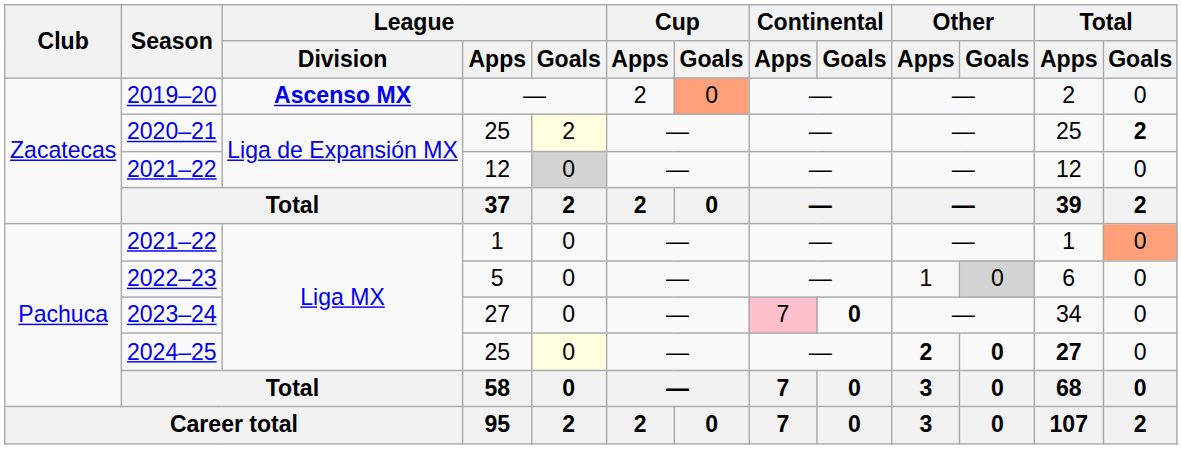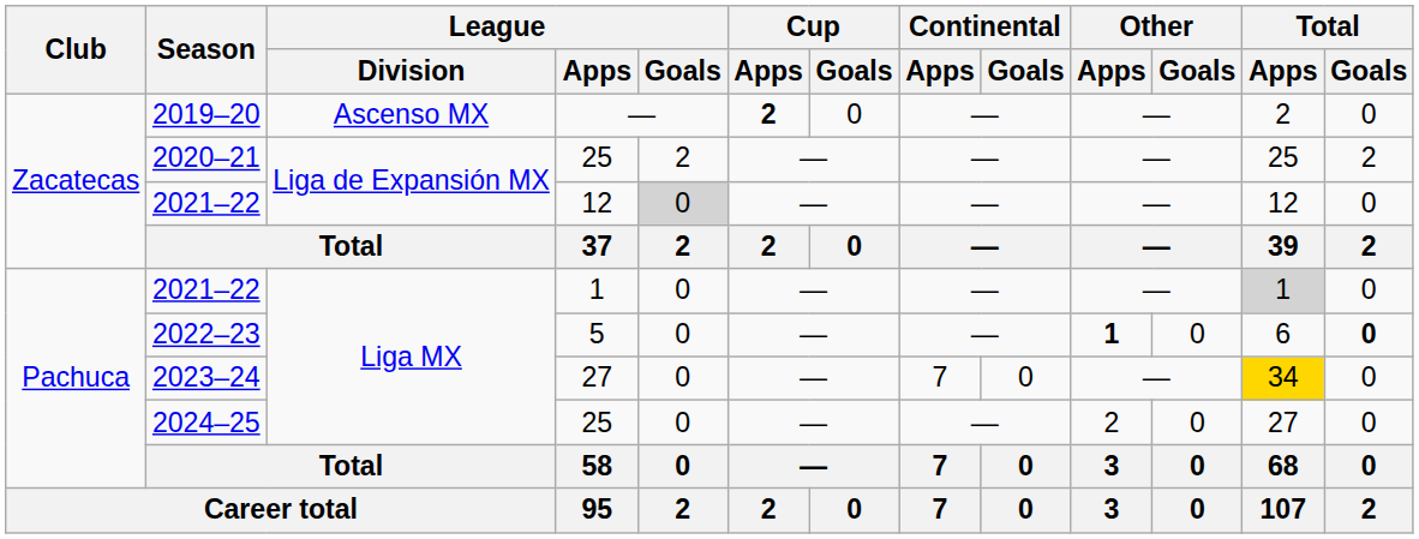2019–20 | League / Division: bold -> normal
2019–20 | Cup / Apps: normal -> bold
2019–20 | Cup / Goals: lightsalmon background -> no background
2020–21 | League / Goals: lightyellow background -> no background
2020–21 | Total / Goals: bold -> normal
2021–22 / 1 | Total / Apps: no background -> lightgrey background
2021–22 / 1 | Total / Goals: lightsalmon background -> no background
2022–23 | Other / Apps: normal -> bold
2022–23 | Other / Goals: lightgrey background -> no background
2022–23 | Total / Goals: normal -> bold
2023–24 | Continental / Apps: pink background -> no background
2023–24 | Continental / Goals: bold -> normal
2023–24 | Total / Apps: no background -> gold background
2024–25 | League / Goals: lightyellow background -> no background
2024–25 | Other / Apps: bold -> normal
2024–25 | Other / Goals: bold -> normal
2024–25 | Total / Apps: bold -> normal
